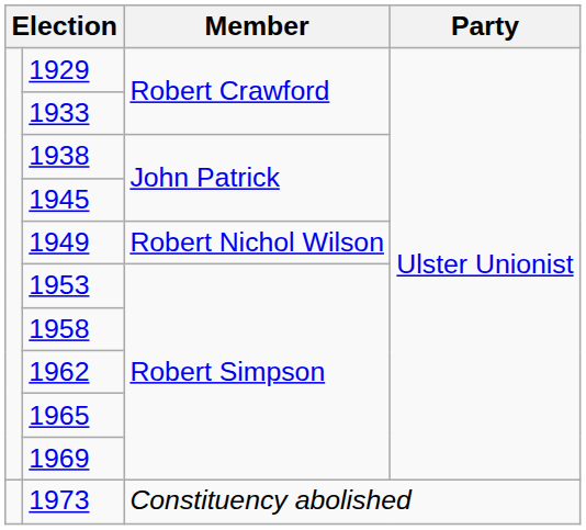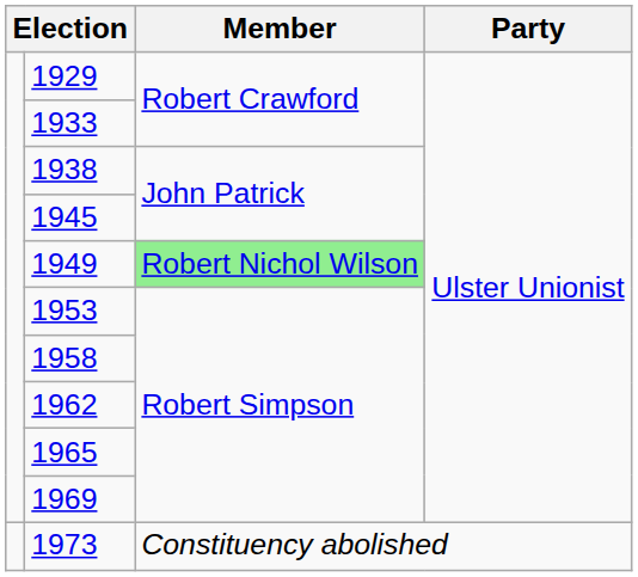1949 | Member: no background -> lightgreen background
